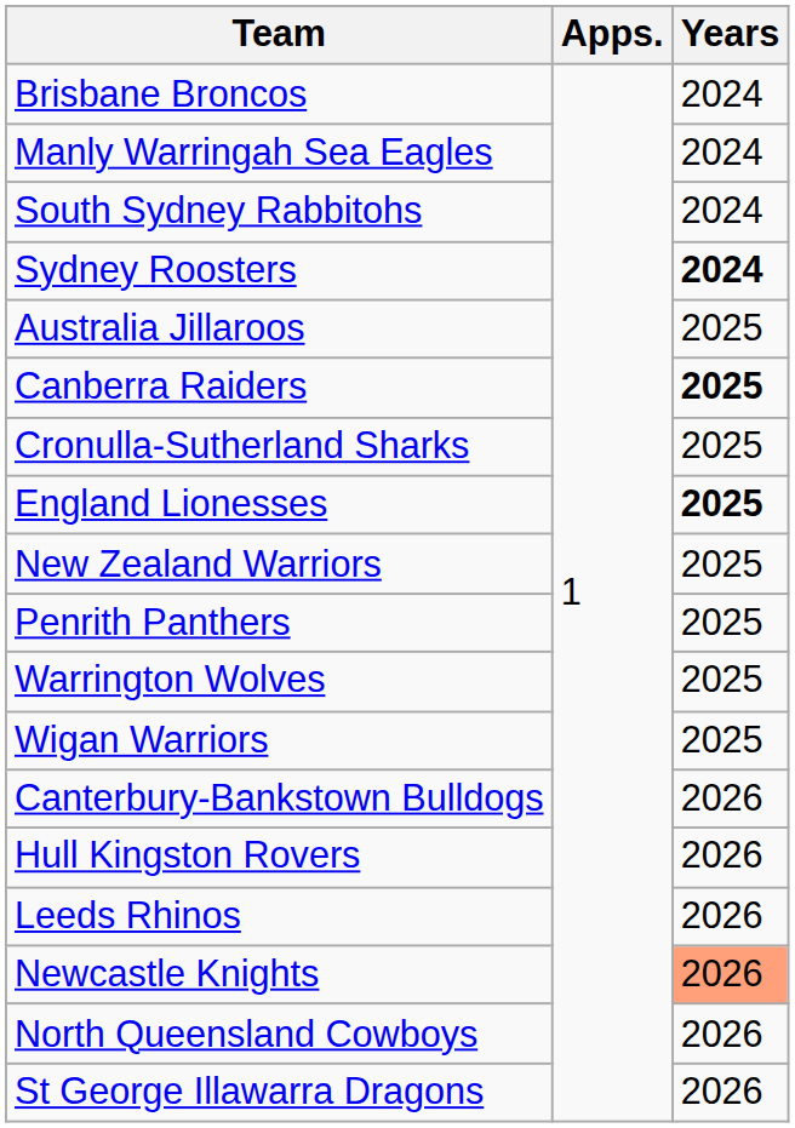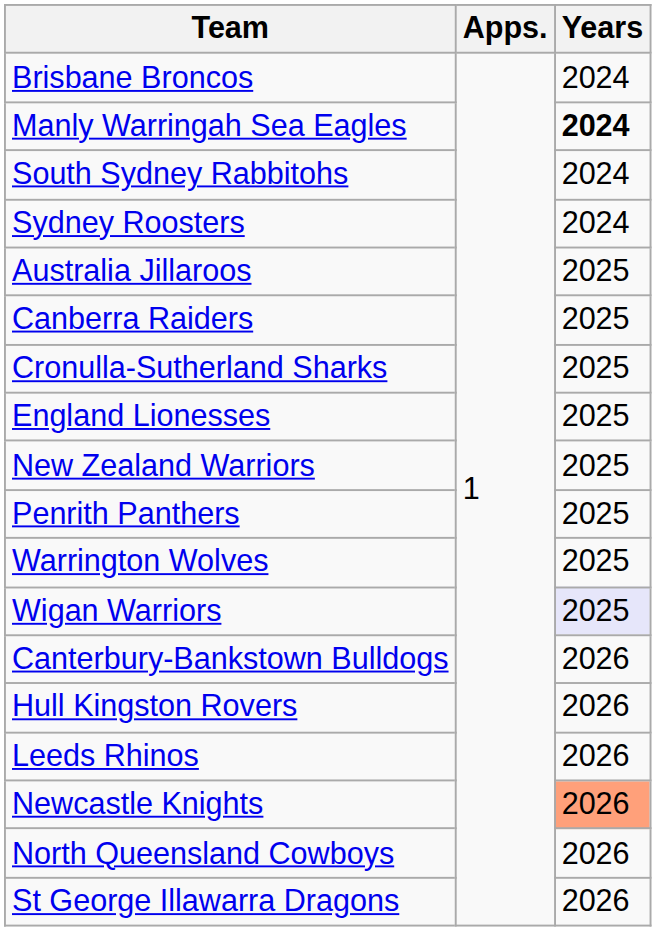Manly Warringah Sea Eagles | Years: normal -> bold
Sydney Roosters | Years: bold -> normal
Canberra Raiders | Years: bold -> normal
England Lionesses | Years: bold -> normal
Wigan Warriors | Years: no background -> lavender background
